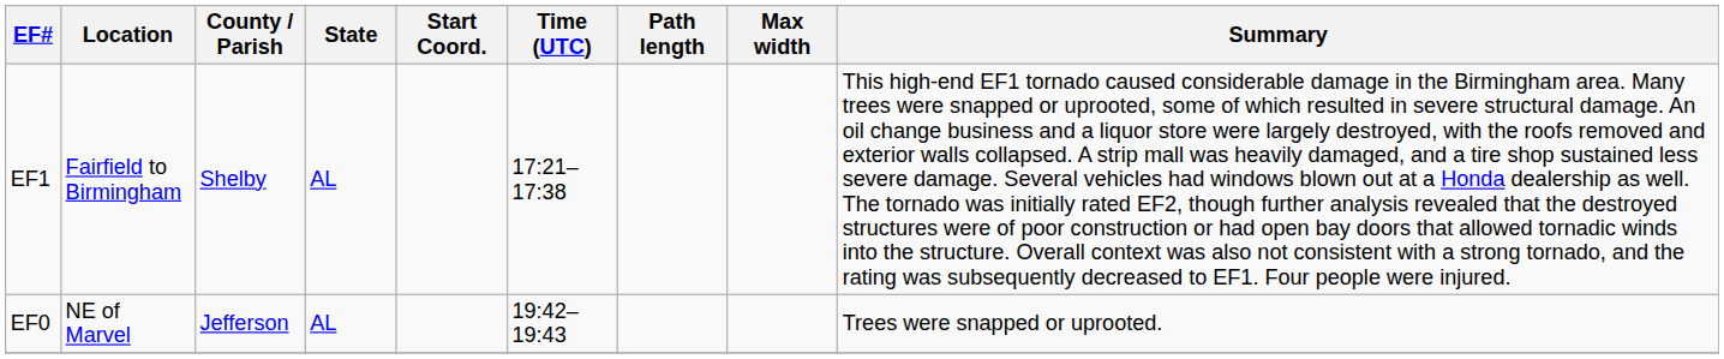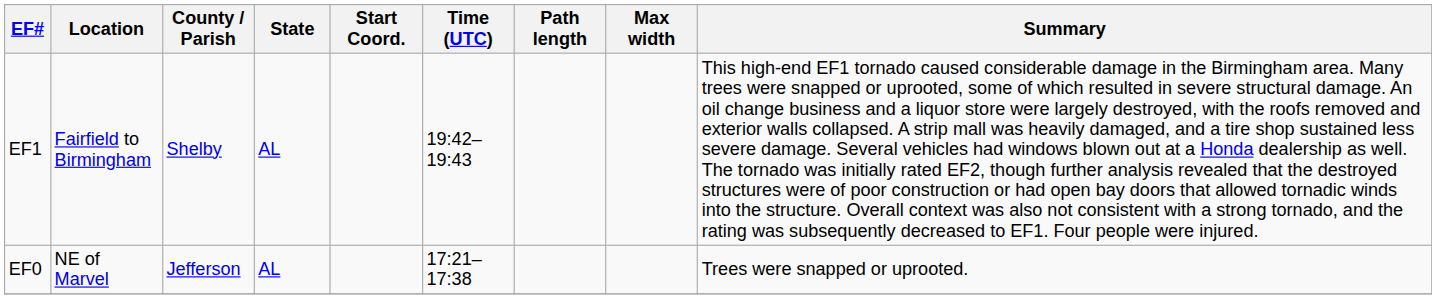EF1 | Time (UTC): 17:21–17:38 -> 19:42–19:43
EF0 | Time (UTC): 19:42–19:43 -> 17:21–17:38
